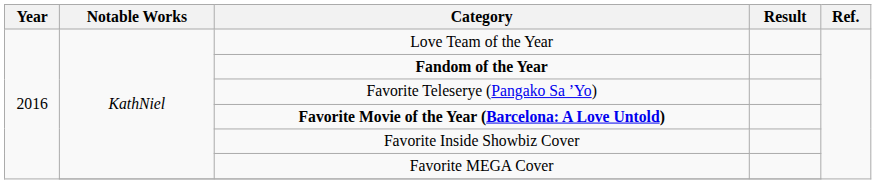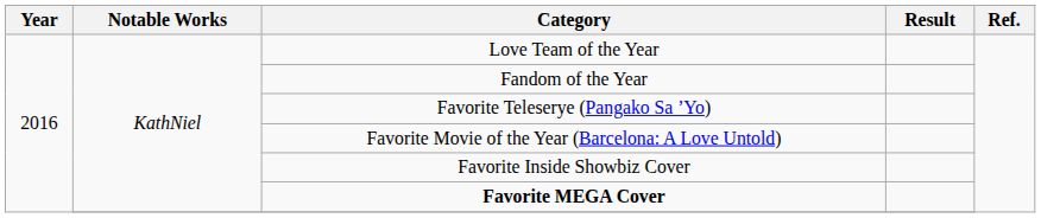Fandom of the Year | Category: bold -> normal
Favorite Movie of the Year (Barcelona: A Love Untold) | Category: bold -> normal
Favorite MEGA Cover | Category: normal -> bold
